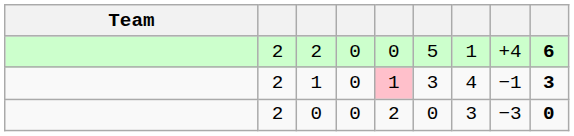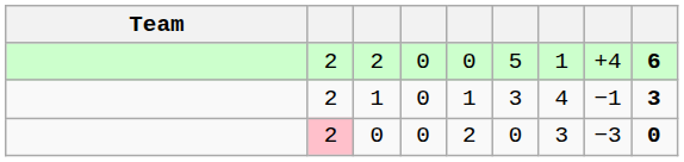row 3 | column 5: pink background -> no background
row 4 | column 2: no background -> pink background
